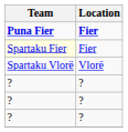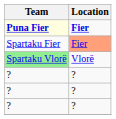row 2 | Team: no background -> lightyellow background
row 3 | Team: lightyellow background -> no background
row 3 | Location: no background -> lightsalmon background
row 4 | Team: no background -> lightgreen background
